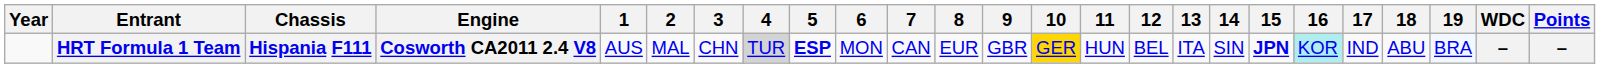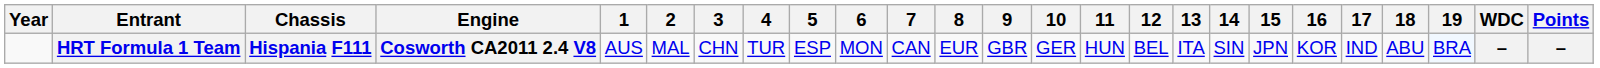HRT Formula 1 Team | 4: lightgrey background -> no background
HRT Formula 1 Team | 5: bold -> normal
HRT Formula 1 Team | 10: gold background -> no background
HRT Formula 1 Team | 15: bold -> normal
HRT Formula 1 Team | 16: paleturquoise background -> no background
